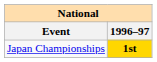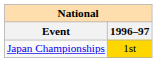Japan Championships | 1996–97: bold -> normal
